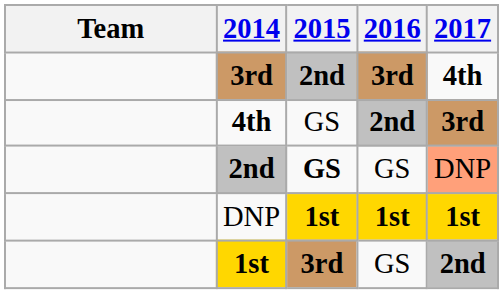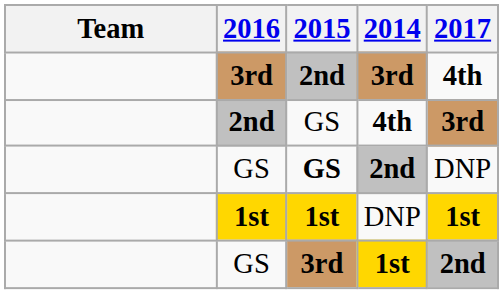columns swapped: 2014 <-> 2016
row 4 | 2017: lightsalmon background -> no background
